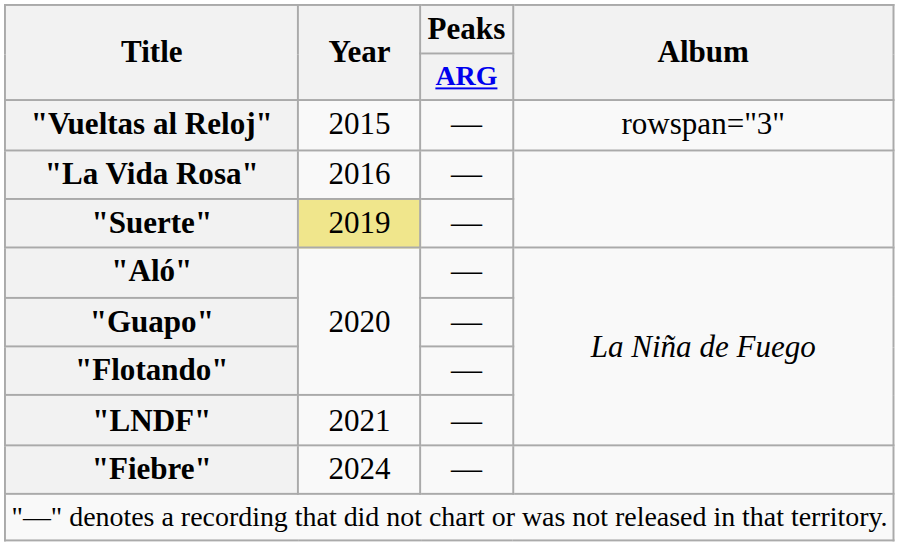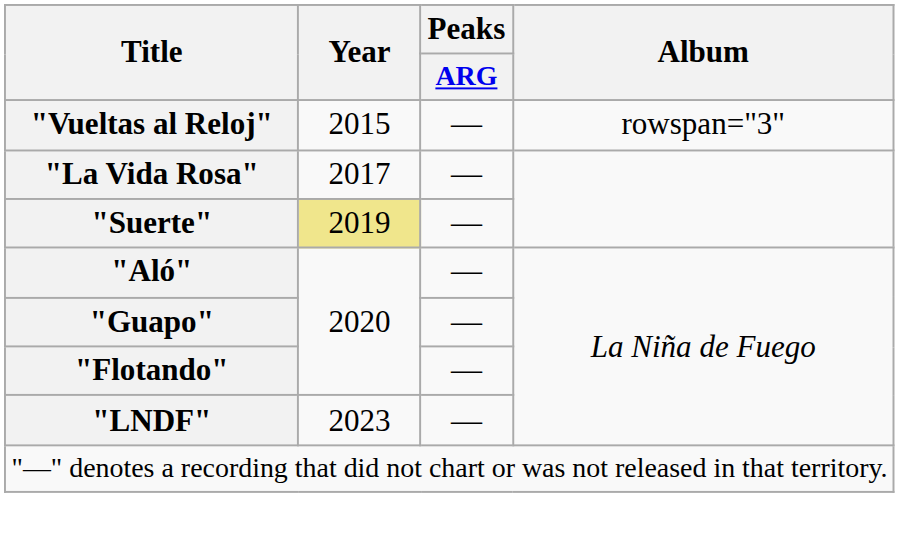"La Vida Rosa" | Year: 2016 -> 2017
"LNDF" | Year: 2021 -> 2023
- row: "Fiebre" | 2024 | —
